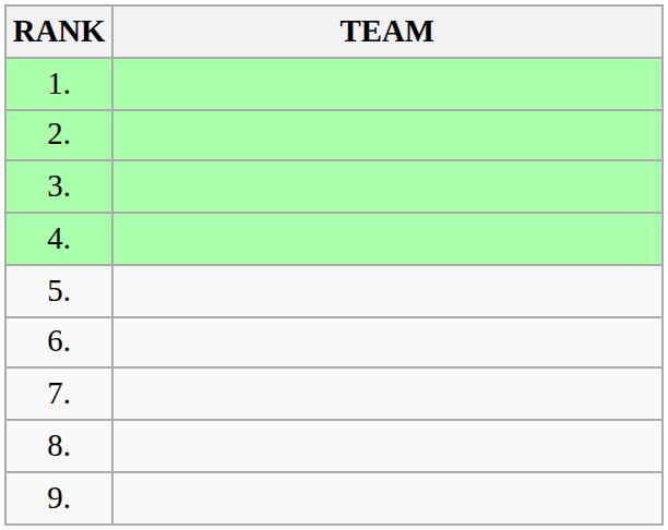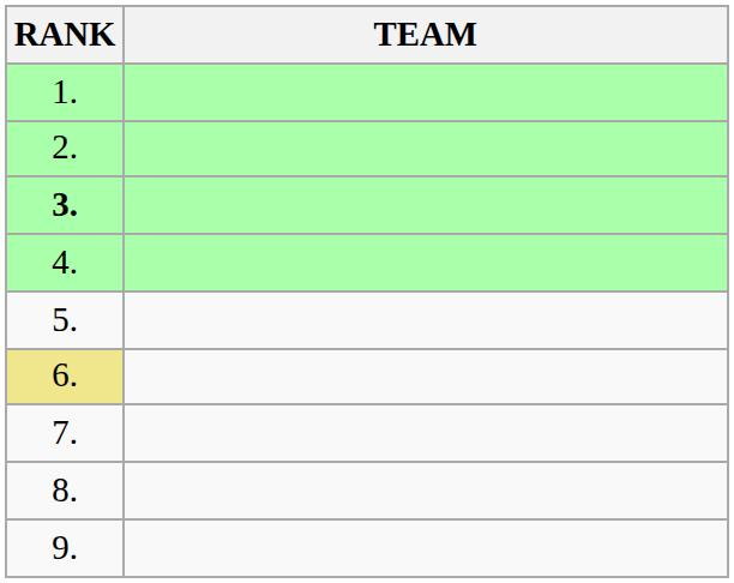3. | RANK: normal -> bold
6. | RANK: no background -> khaki background
